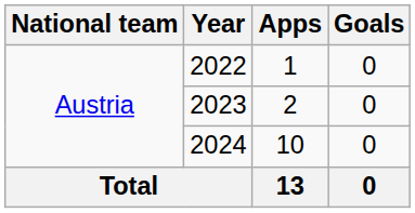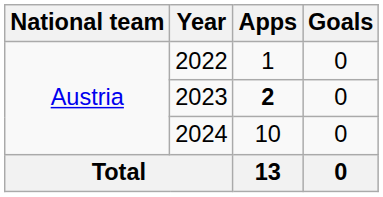2023 | Apps: normal -> bold
